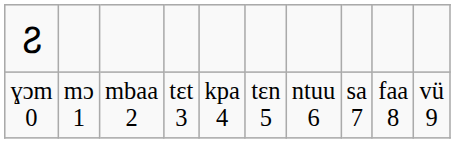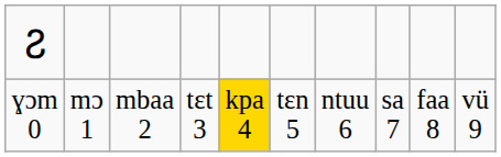ɣɔm 0 | column 5: no background -> gold background
